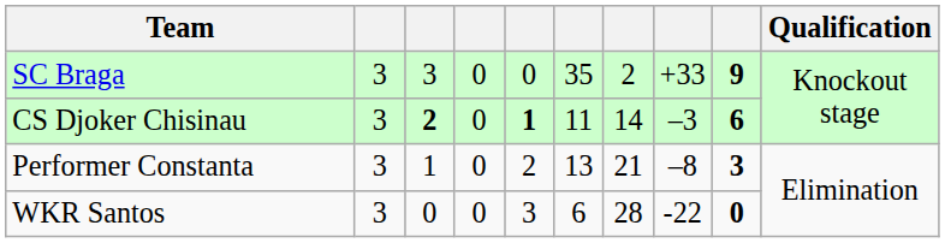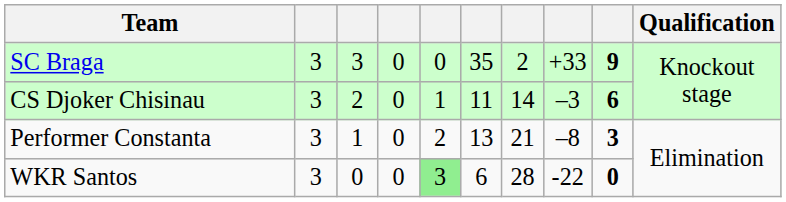CS Djoker Chisinau | column 3: bold -> normal
CS Djoker Chisinau | column 5: bold -> normal
WKR Santos | column 5: no background -> lightgreen background
